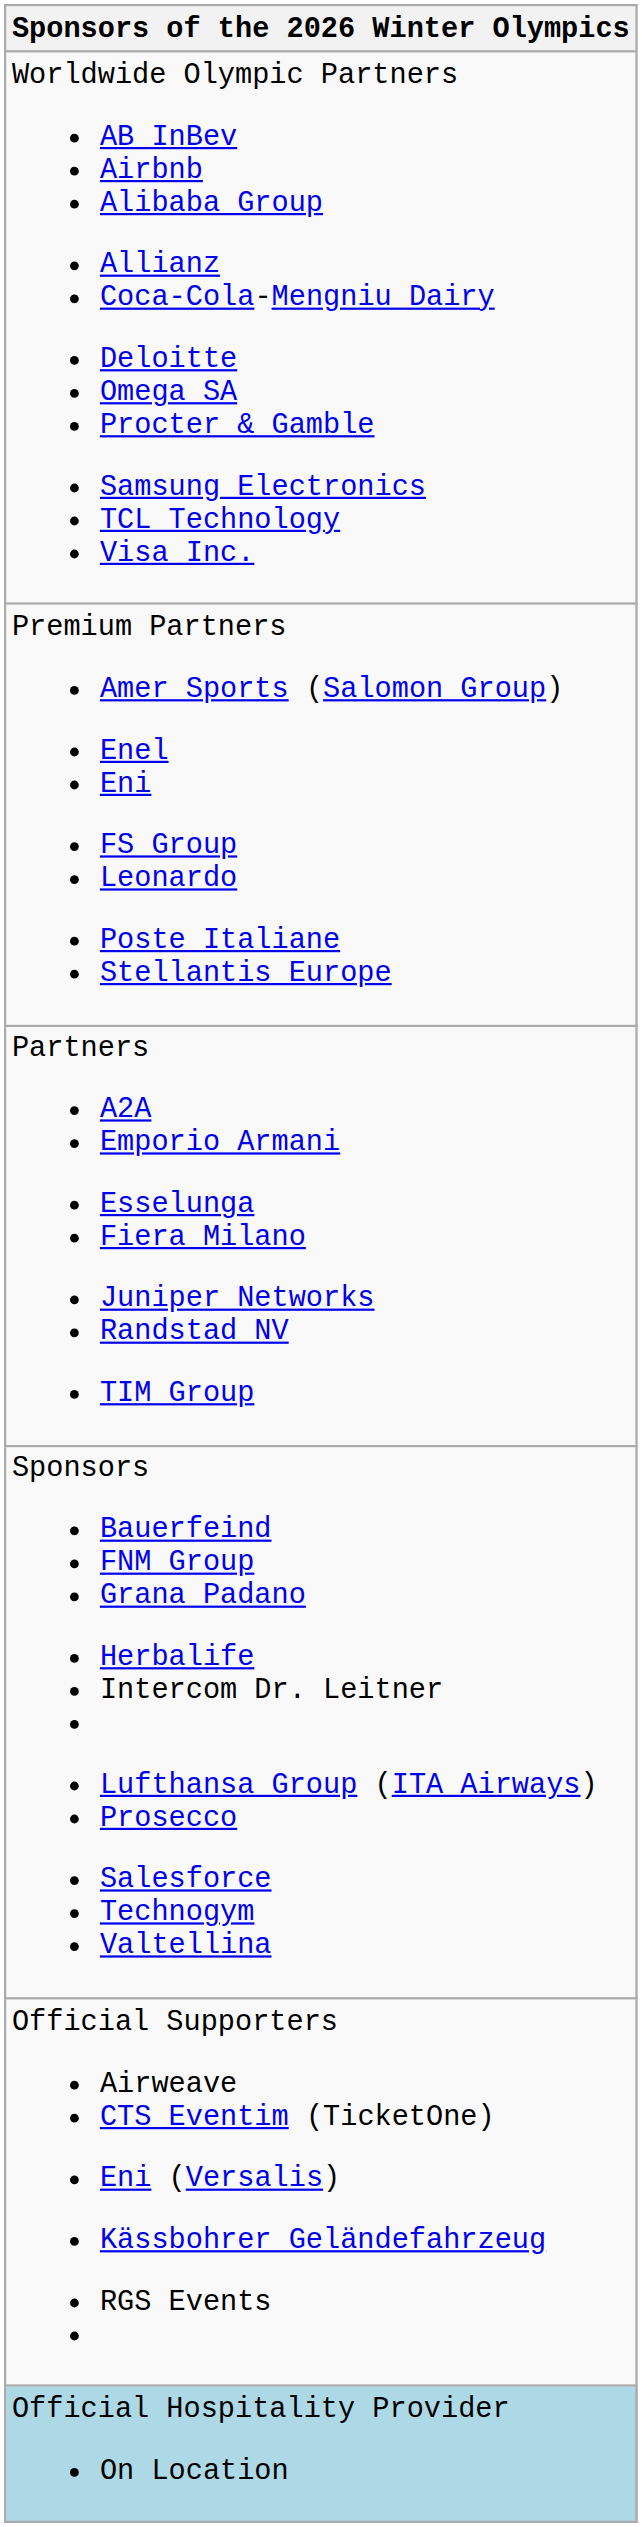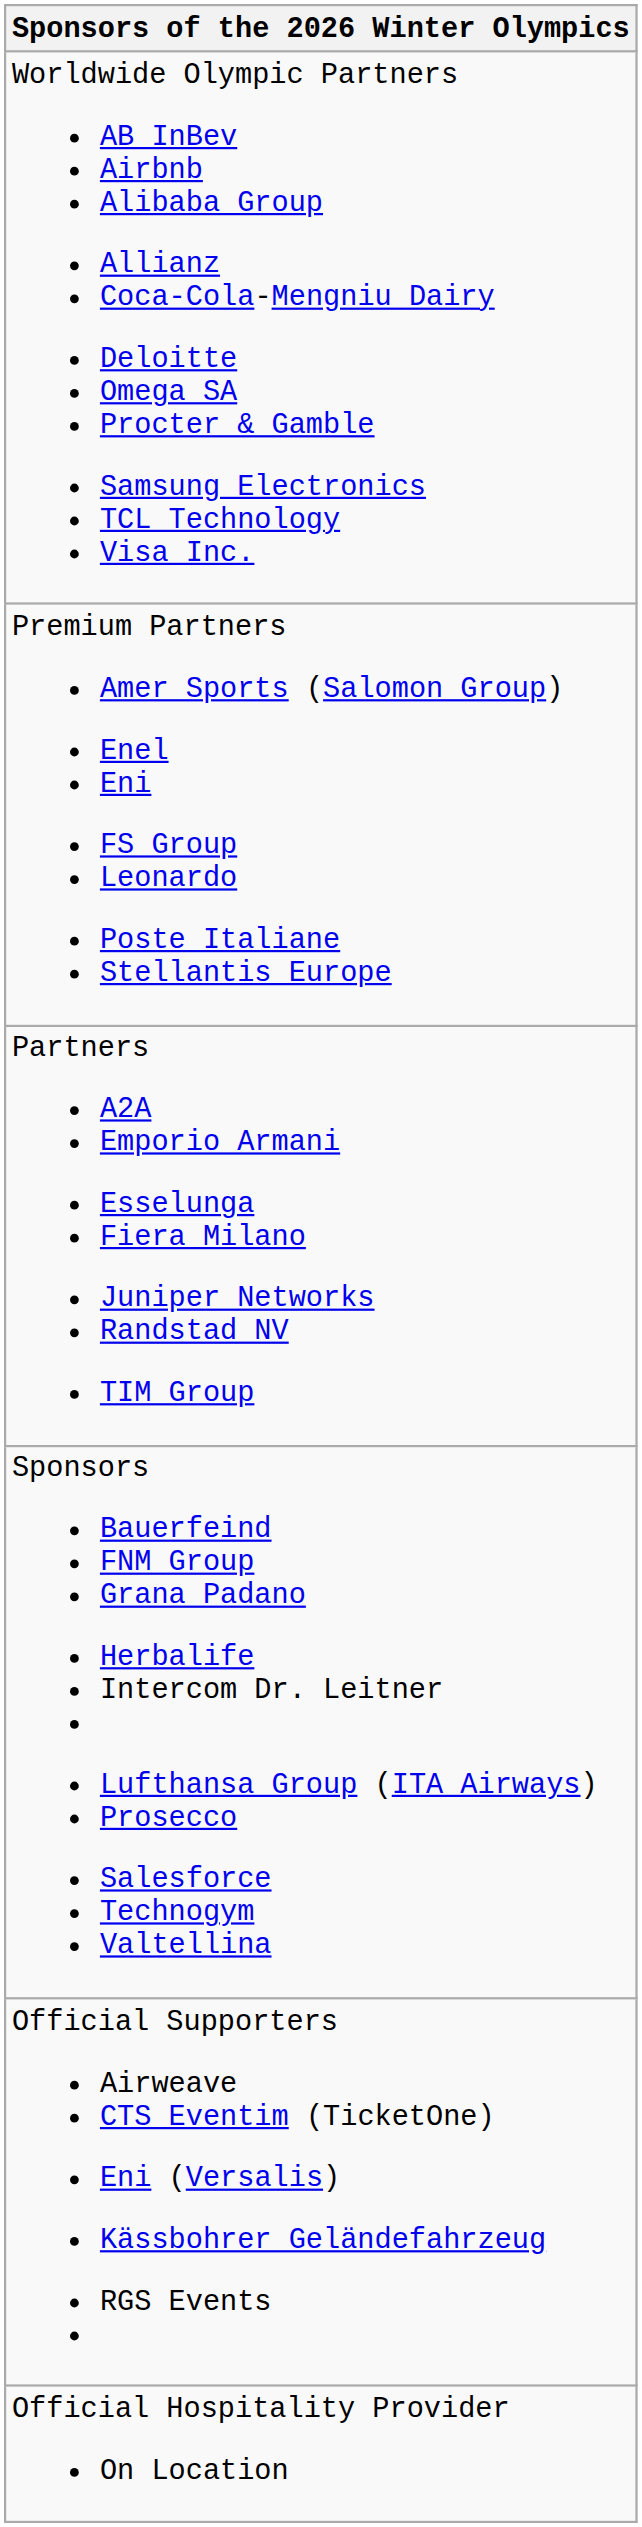row 7 | column 1: lightblue background -> no background
